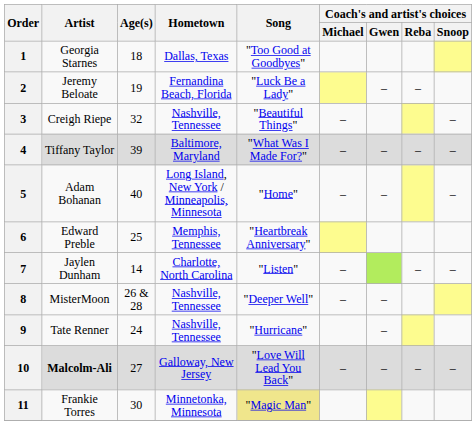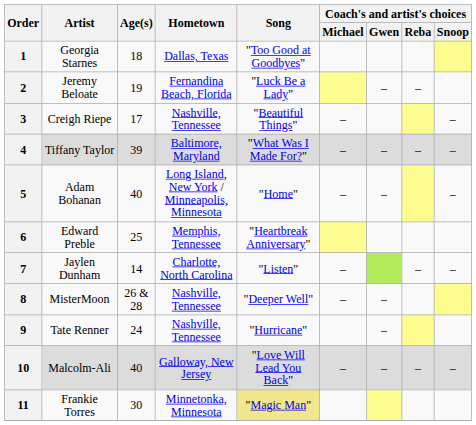3 | Age(s): 32 -> 17
10 | Artist: bold -> normal
10 | Age(s): 27 -> 40
